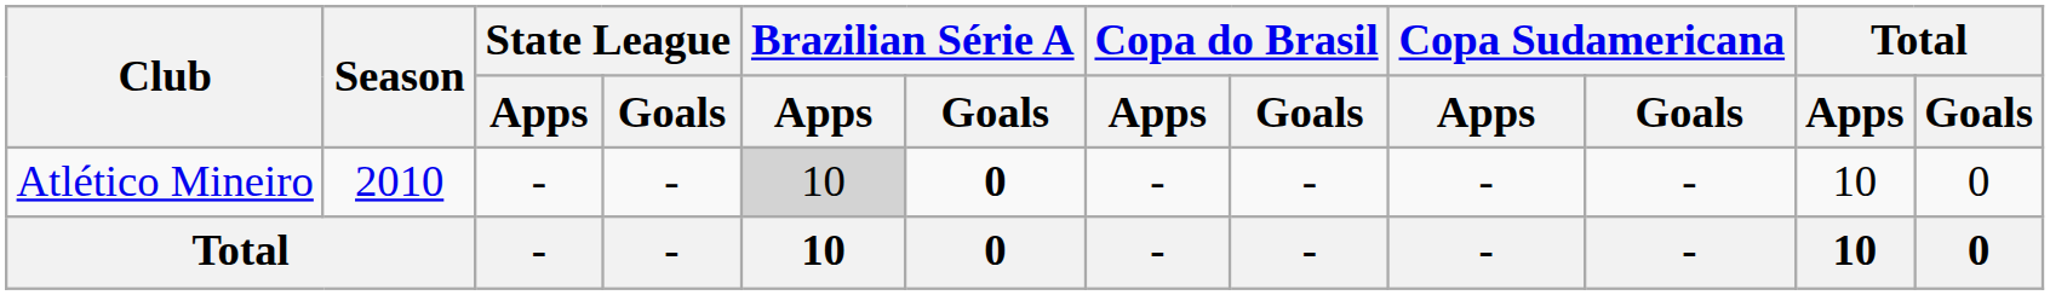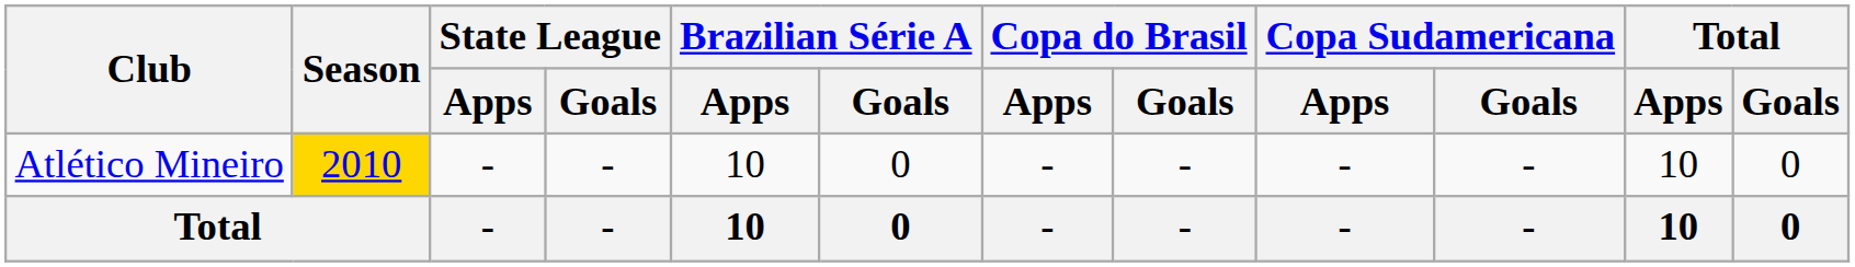Atlético Mineiro | Season: no background -> gold background
Atlético Mineiro | Brazilian Série A / Apps: lightgrey background -> no background
Atlético Mineiro | Brazilian Série A / Goals: bold -> normal
